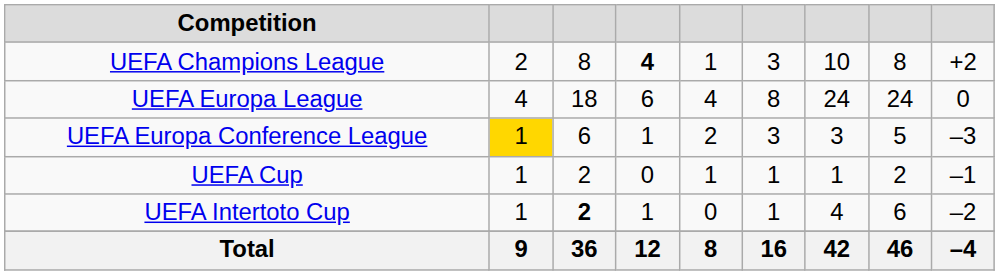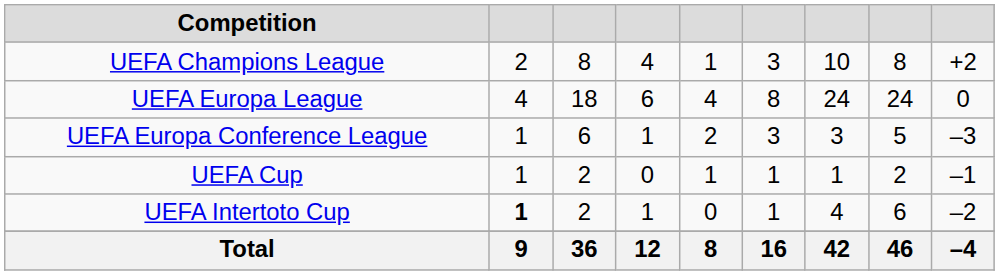UEFA Champions League | column 4: bold -> normal
UEFA Europa Conference League | column 2: gold background -> no background
UEFA Intertoto Cup | column 2: normal -> bold
UEFA Intertoto Cup | column 3: bold -> normal
